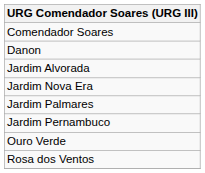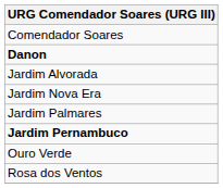row 3 | column 1: normal -> bold
row 7 | column 1: normal -> bold
